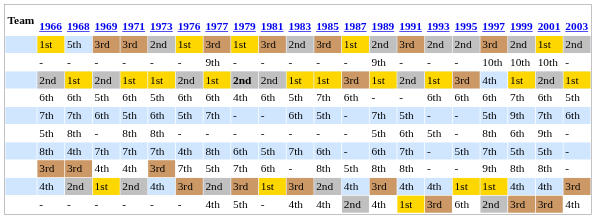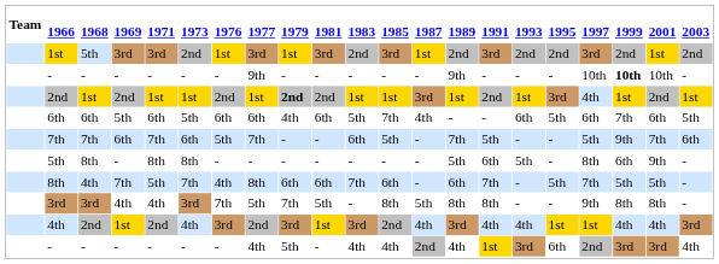row 3 | 1999: normal -> bold
row 5 | 1987: 6th -> 4th
row 5 | 1995: 6th -> 5th
row 6 | 1971: 5th -> 7th
row 8 | 1971: 7th -> 5th
row 8 | 1981: 5th -> 6th
row 9 | 1981: 6th -> 5th
